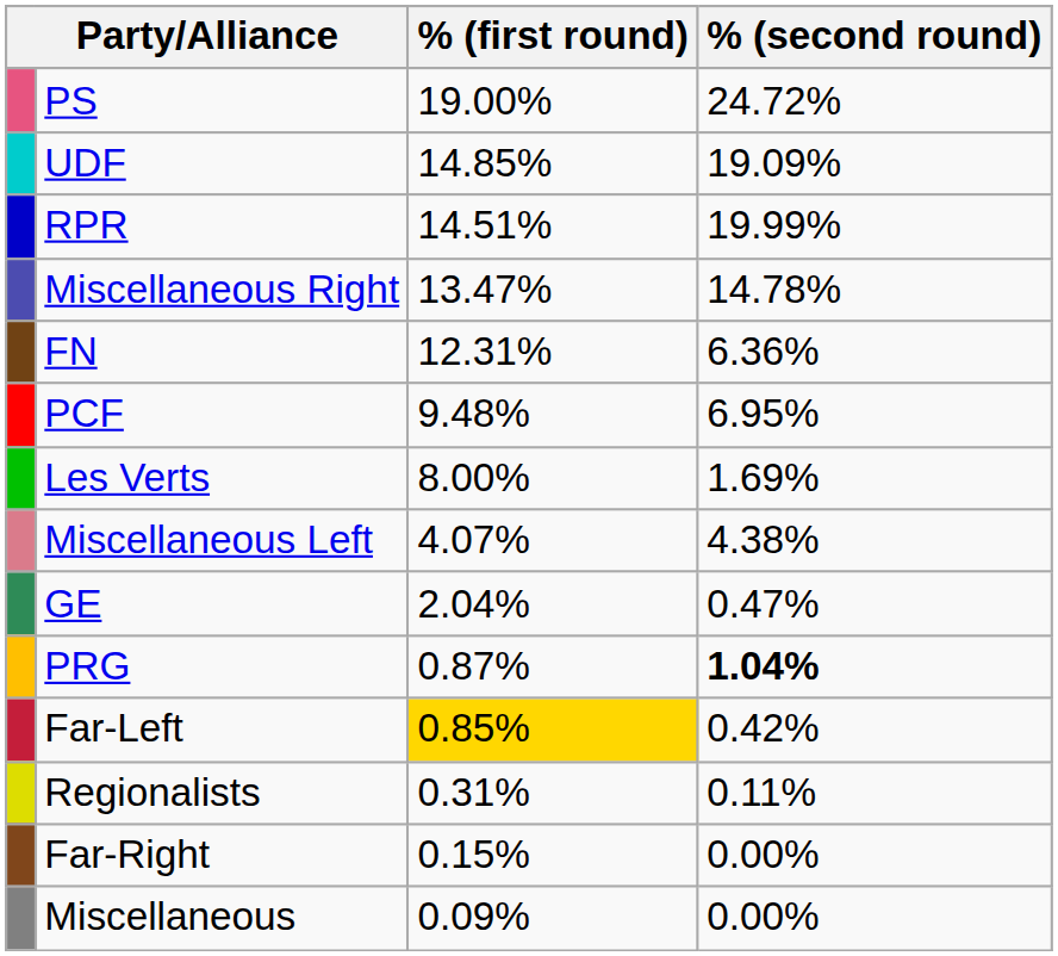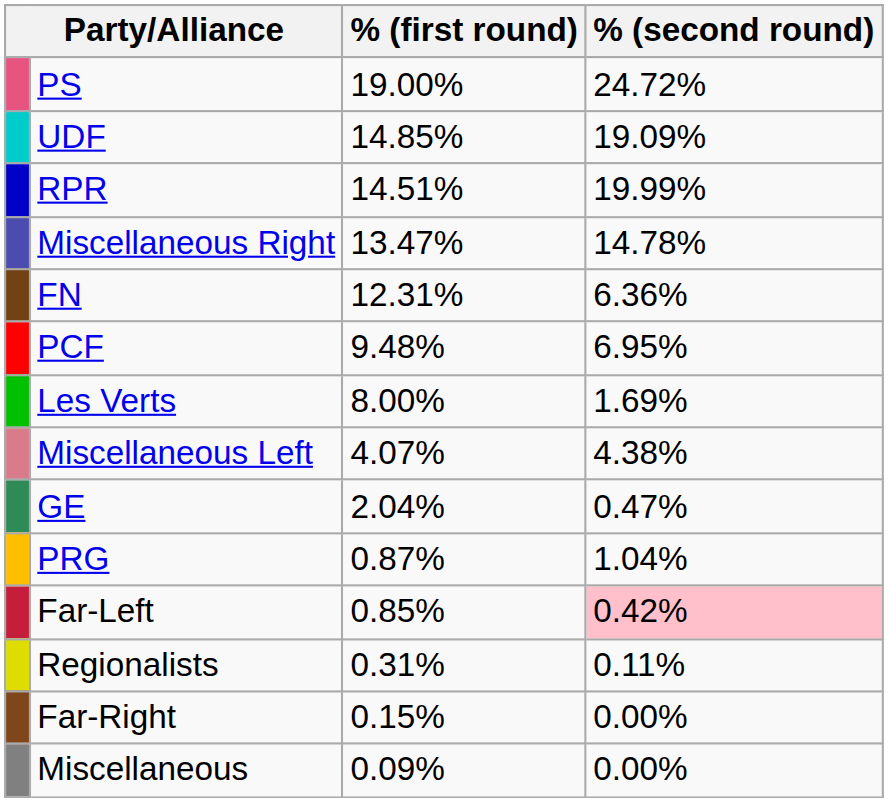PRG | % (second round): bold -> normal
Far-Left | % (first round): gold background -> no background
Far-Left | % (second round): no background -> pink background
